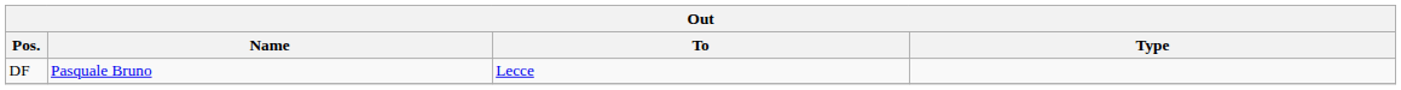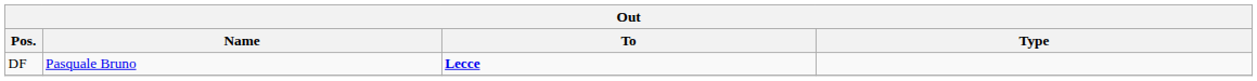DF | To: normal -> bold
